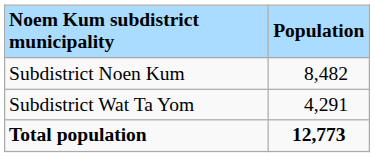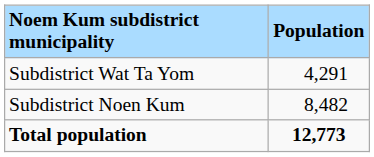rows swapped: Subdistrict Noen Kum <-> Subdistrict Wat Ta Yom
